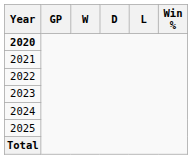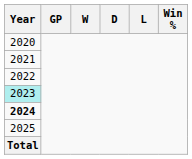2020 | Year: bold -> normal
2023 | Year: no background -> paleturquoise background
2024 | Year: normal -> bold
